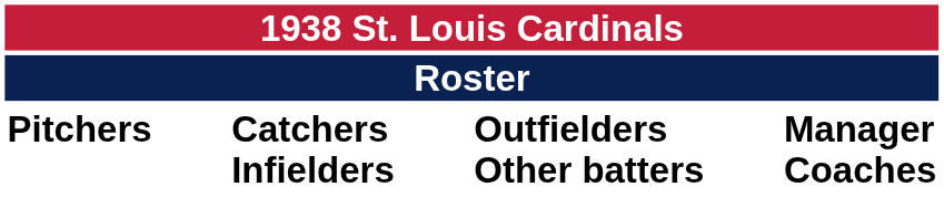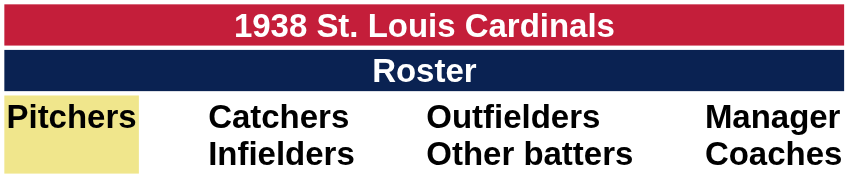Pitchers | column 1: no background -> khaki background
